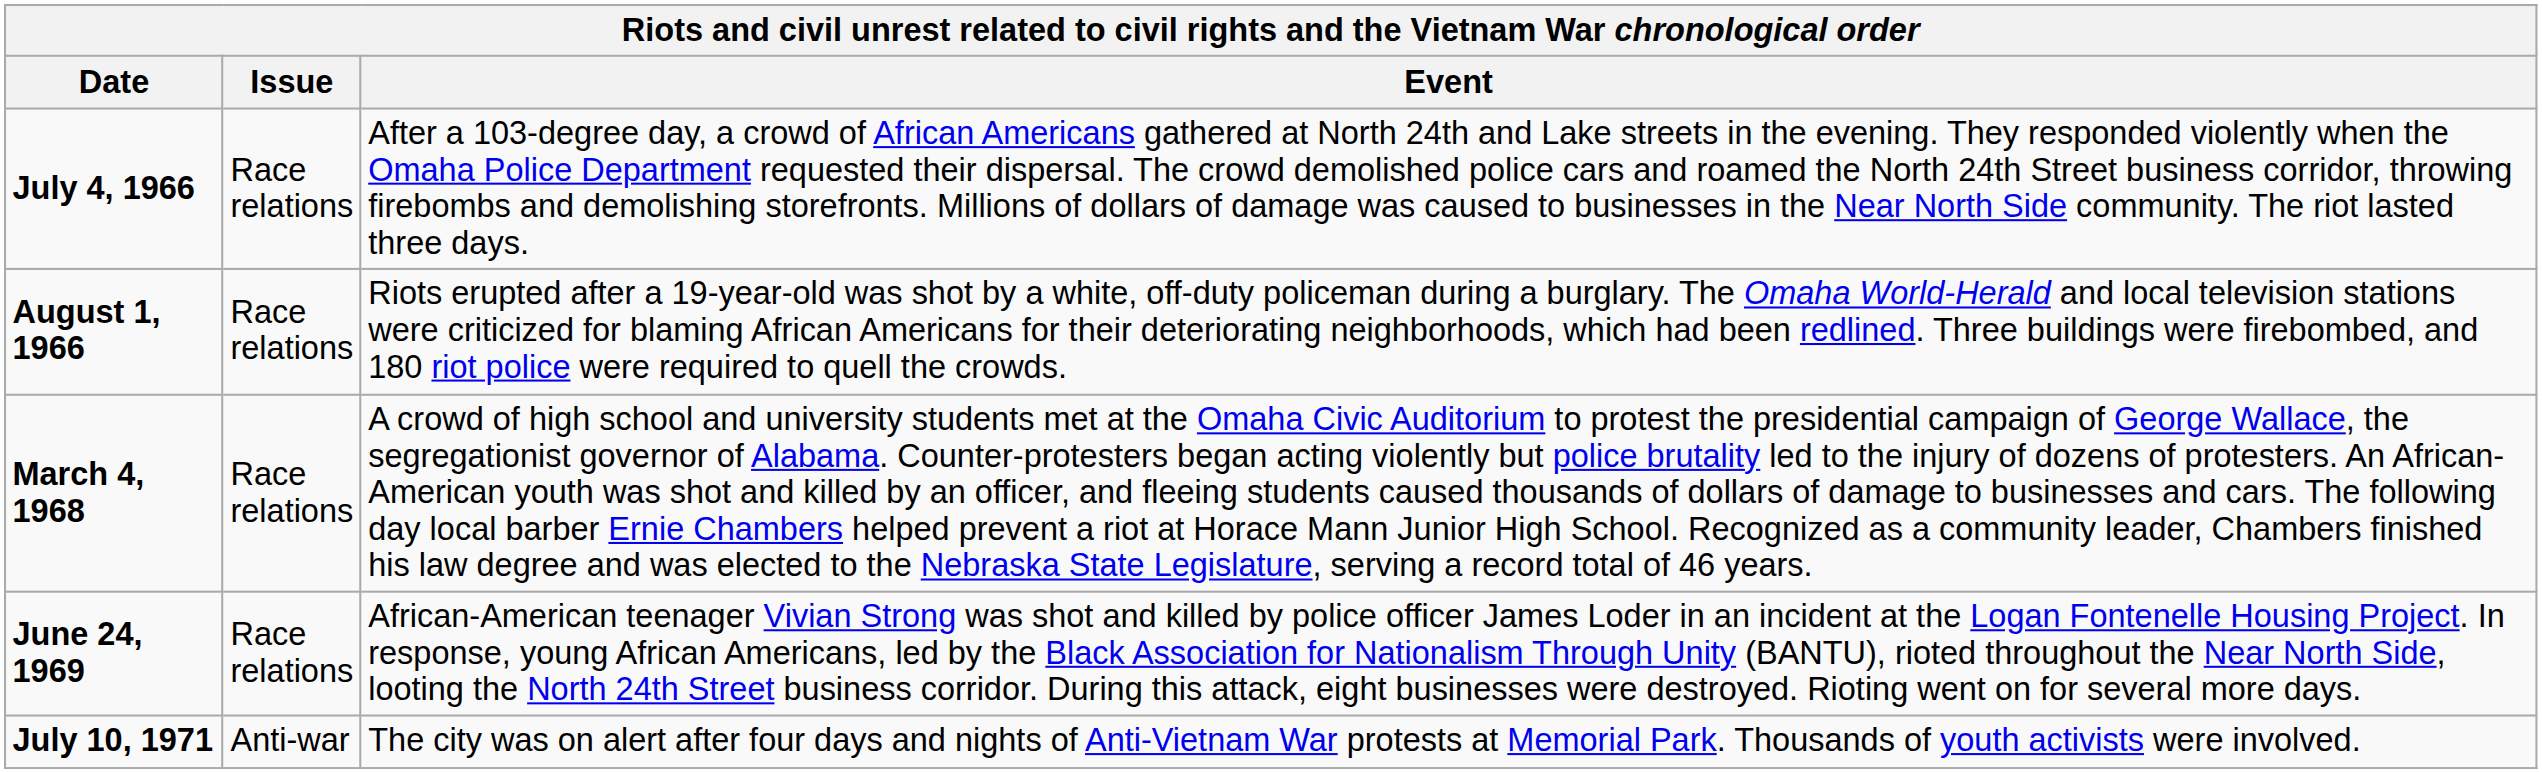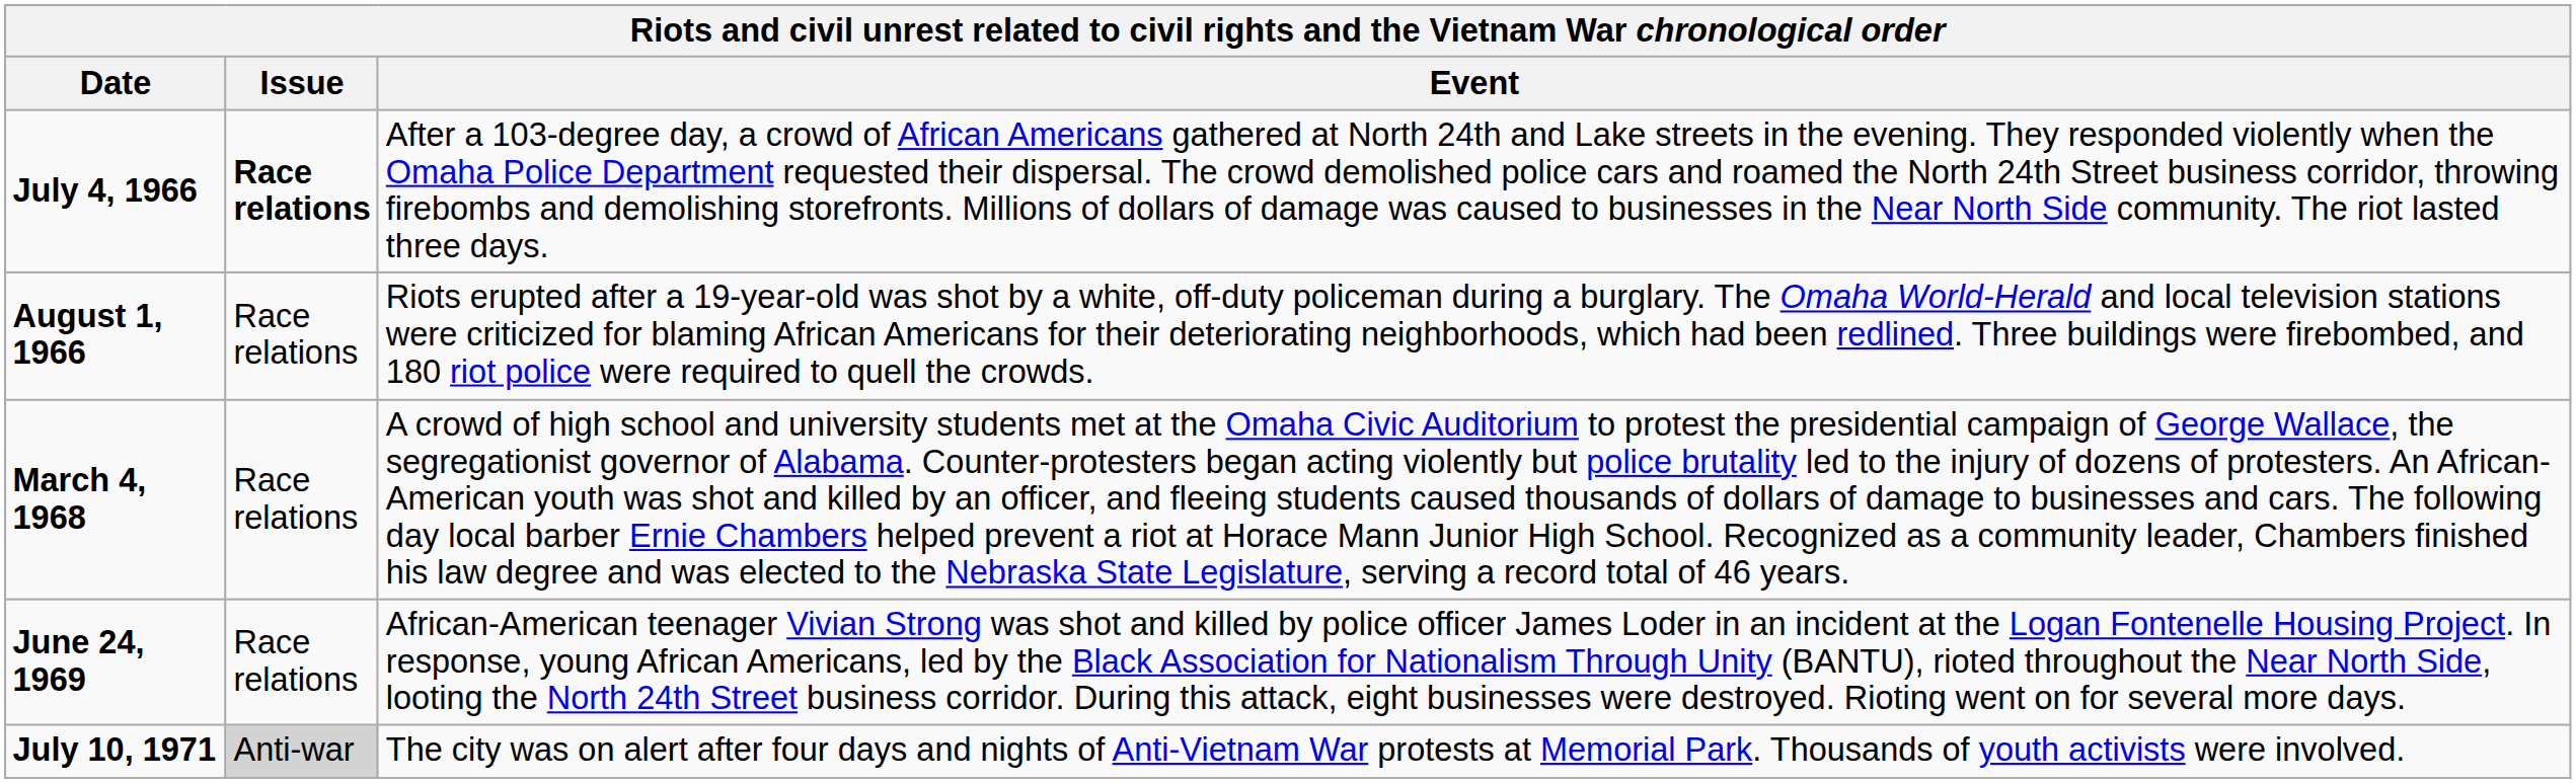July 4, 1966 | Issue: normal -> bold
July 10, 1971 | Issue: no background -> lightgrey background
